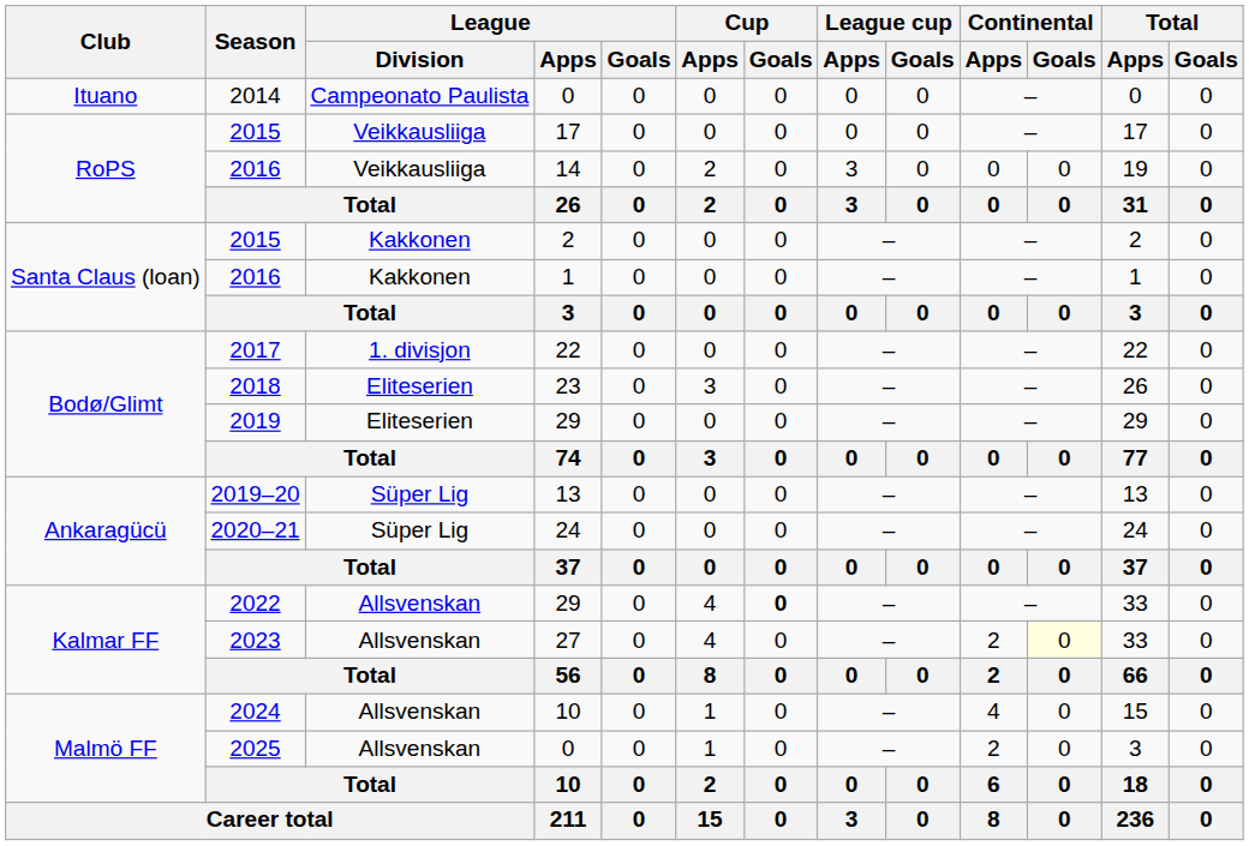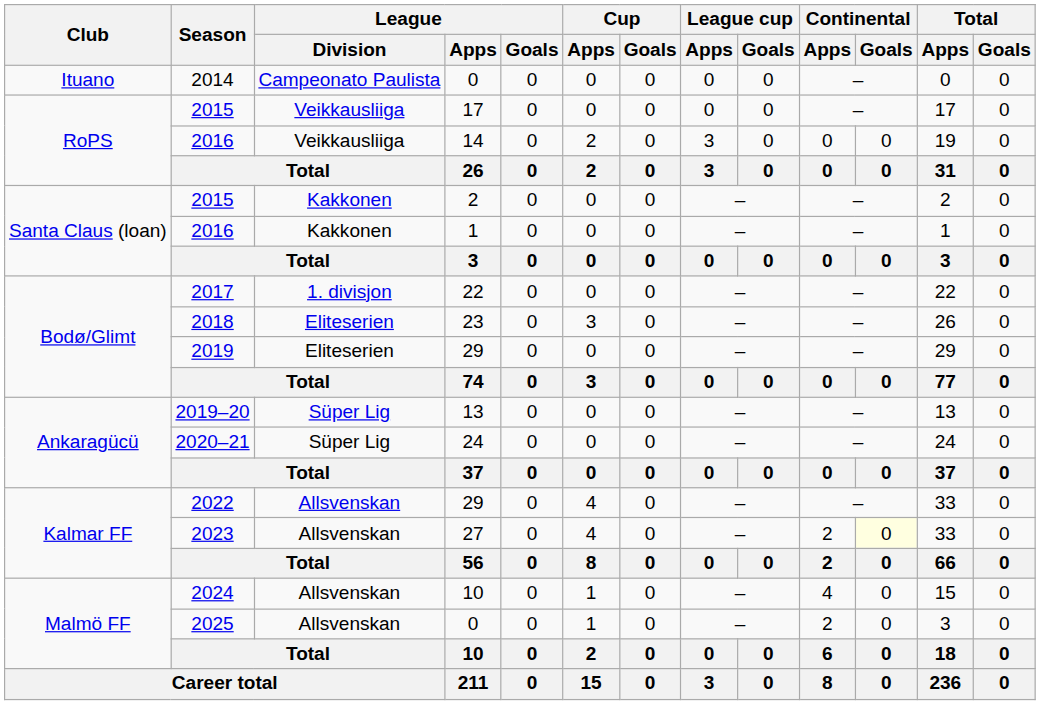2022 | Cup / Goals: bold -> normal
